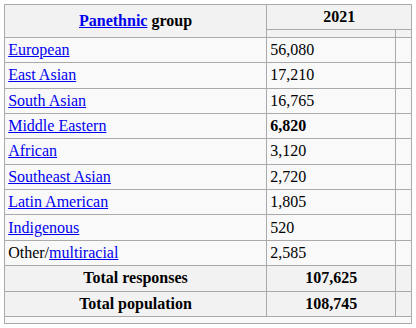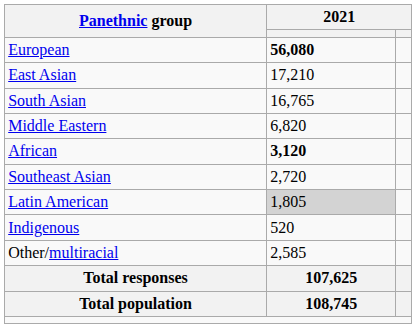European | column 2: normal -> bold
Middle Eastern | column 2: bold -> normal
African | column 2: normal -> bold
Latin American | column 2: no background -> lightgrey background
